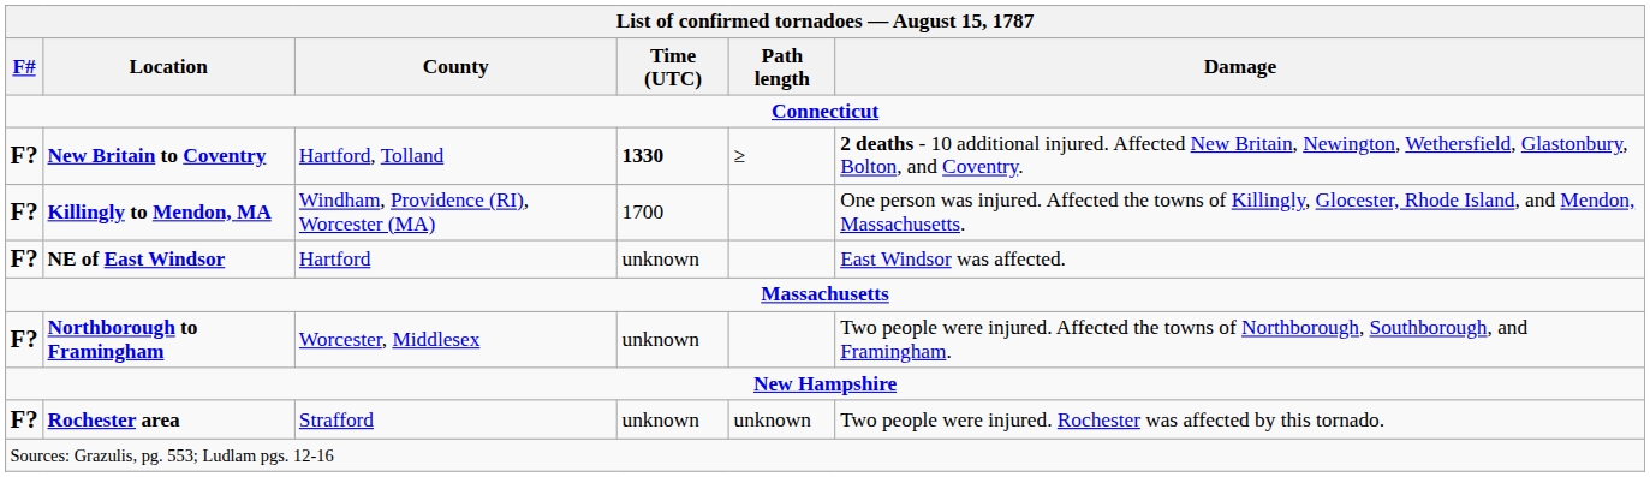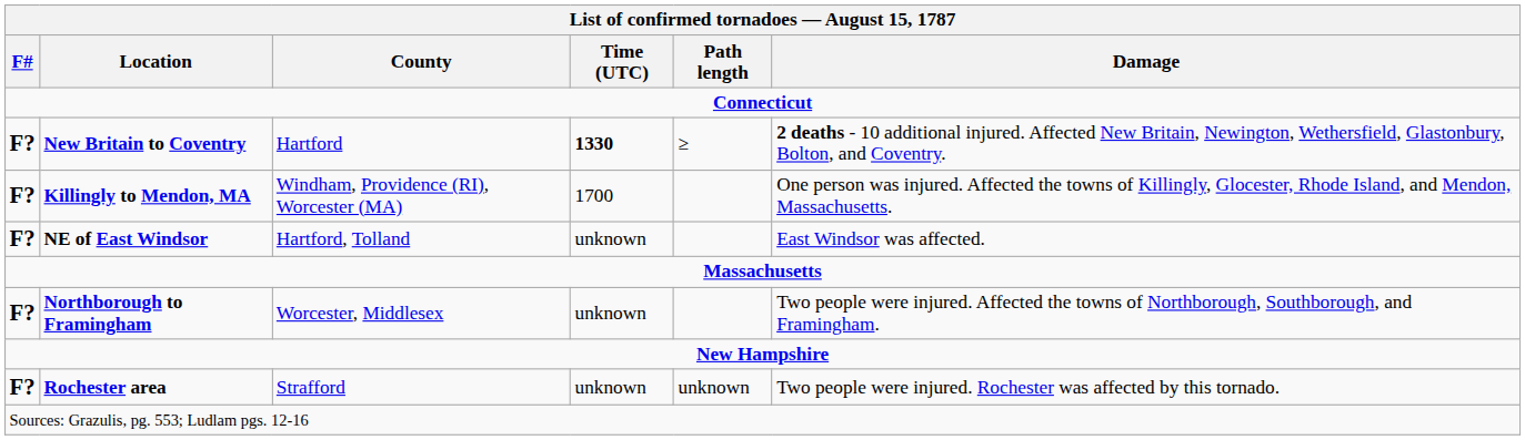New Britain to Coventry | List of confirmed tornadoes — August 15, 1787 / County: Hartford, Tolland -> Hartford
NE of East Windsor | List of confirmed tornadoes — August 15, 1787 / County: Hartford -> Hartford, Tolland
